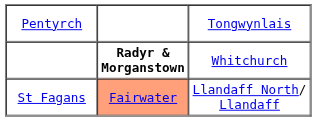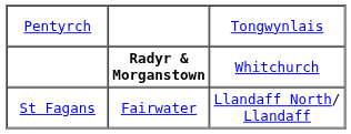St Fagans | column 2: lightsalmon background -> no background
